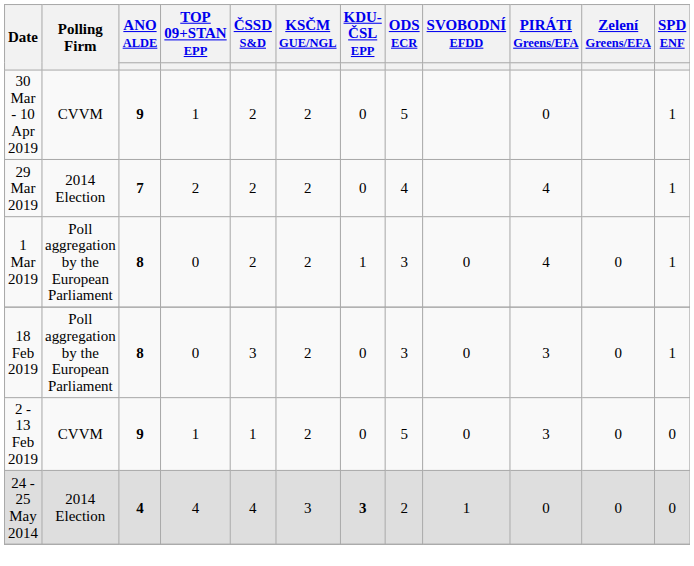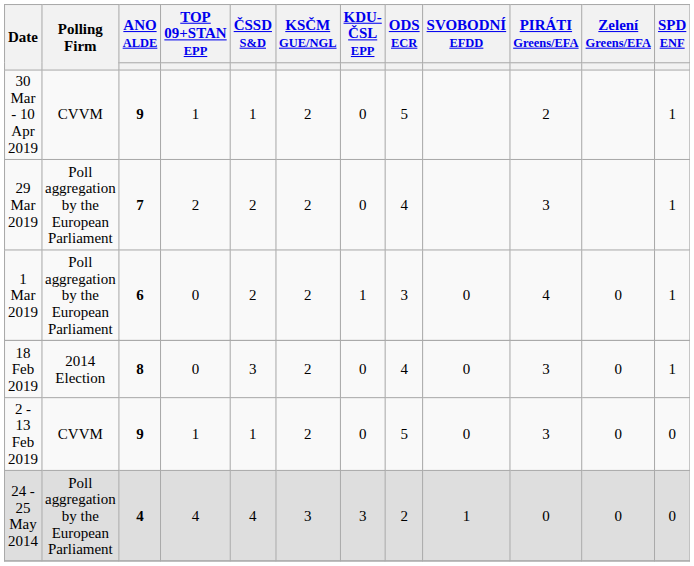30 Mar - 10 Apr 2019 | ČSSD S&D: 2 -> 1
30 Mar - 10 Apr 2019 | PIRÁTI Greens/EFA: 0 -> 2
29 Mar 2019 | Polling Firm: 2014 Election -> Poll aggregation by the European Parliament
29 Mar 2019 | PIRÁTI Greens/EFA: 4 -> 3
1 Mar 2019 | ANO ALDE: 8 -> 6
18 Feb 2019 | Polling Firm: Poll aggregation by the European Parliament -> 2014 Election
18 Feb 2019 | ODS ECR: 3 -> 4
24 - 25 May 2014 | Polling Firm: 2014 Election -> Poll aggregation by the European Parliament
24 - 25 May 2014 | KDU-ČSL EPP: bold -> normal
